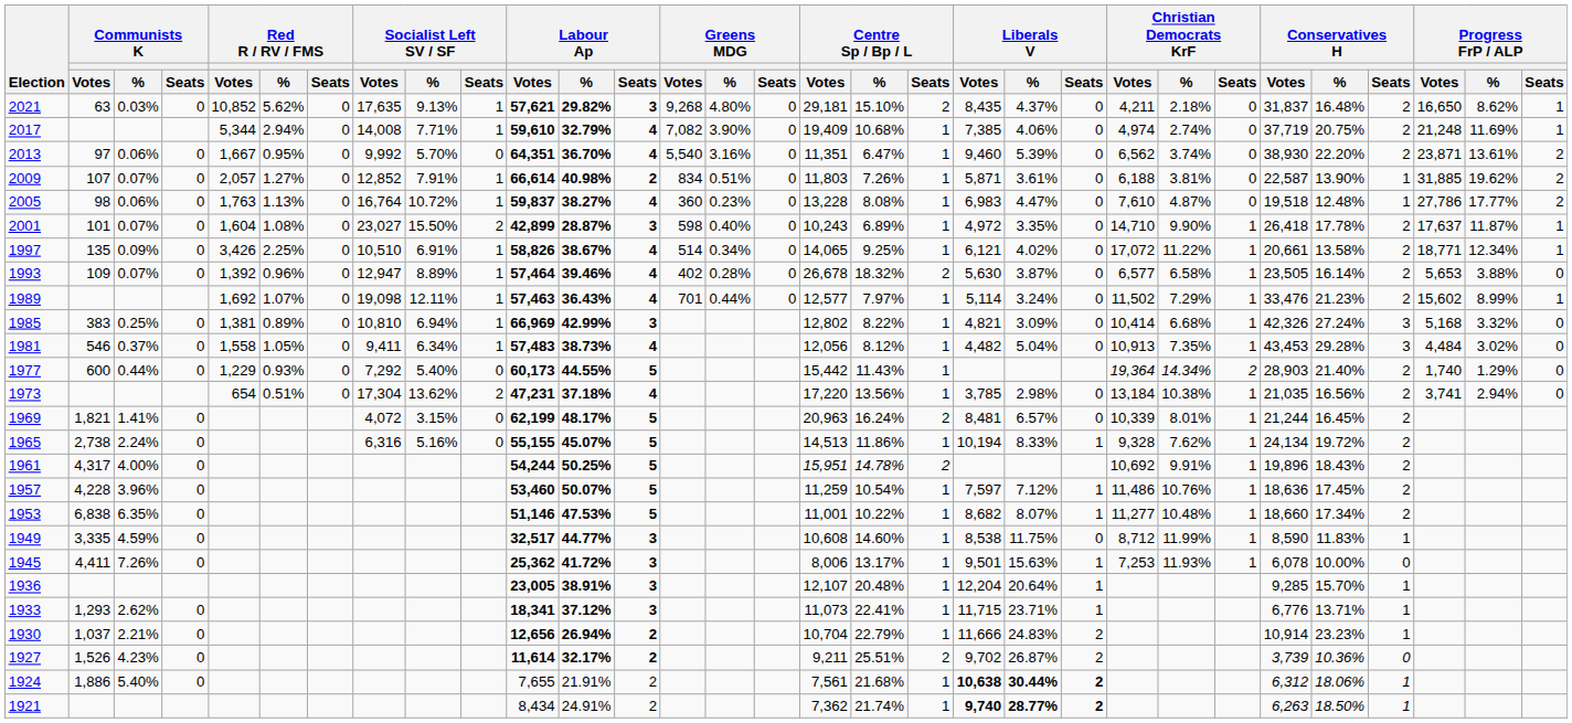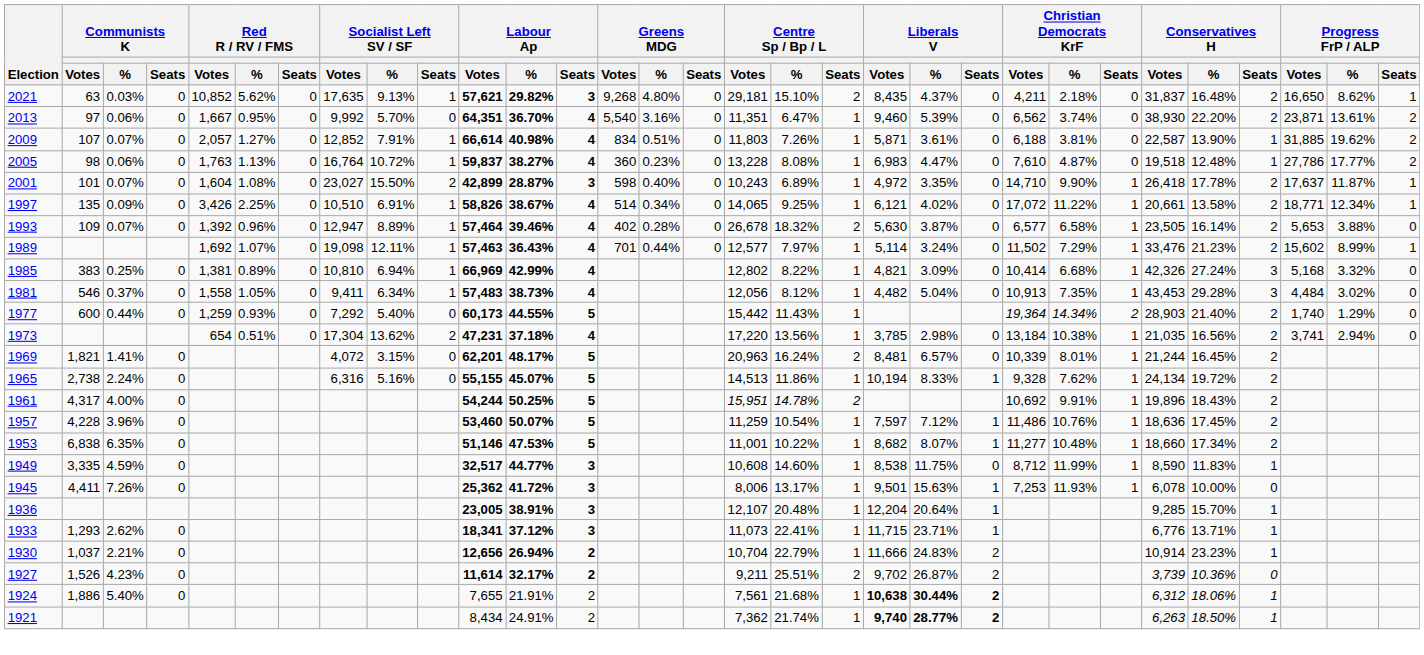- row: 2017 | 5,344 | 2.94% | 0 | 14,008 | 7.71% | 1 | 59,610 | 32.79% | 4 | 7,082 | 3.90% | 0 | 19,409 | 10.68% | 1 | 7,385 | 4.06% | 0 | 4,974 | 2.74% | 0 | 37,719 | 20.75% | 2 | 21,248 | 11.69% | 1
2009 | Labour Ap / Seats: 2 -> 4
1985 | Labour Ap / Seats: 3 -> 4
1977 | Red R / RV / FMS / Votes: 1,229 -> 1,259
1969 | Labour Ap / Votes: 62,199 -> 62,201
